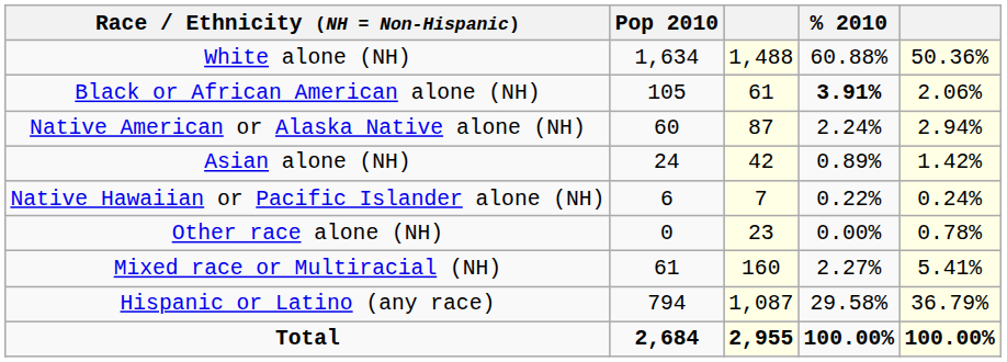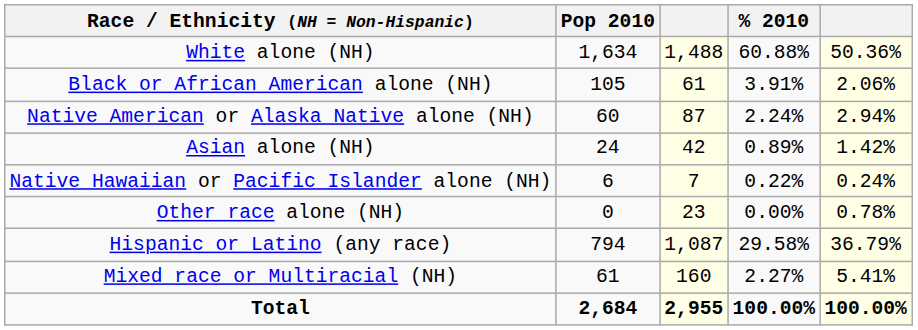Black or African American alone (NH) | % 2010: bold -> normal
rows swapped: Mixed race or Multiracial (NH) <-> Hispanic or Latino (any race)
